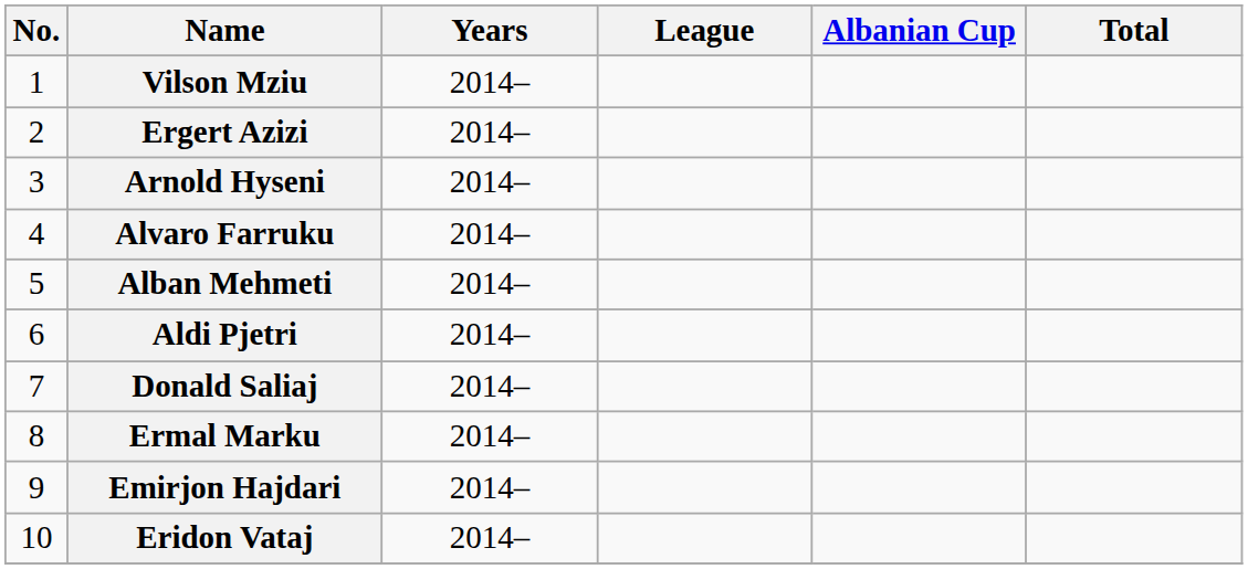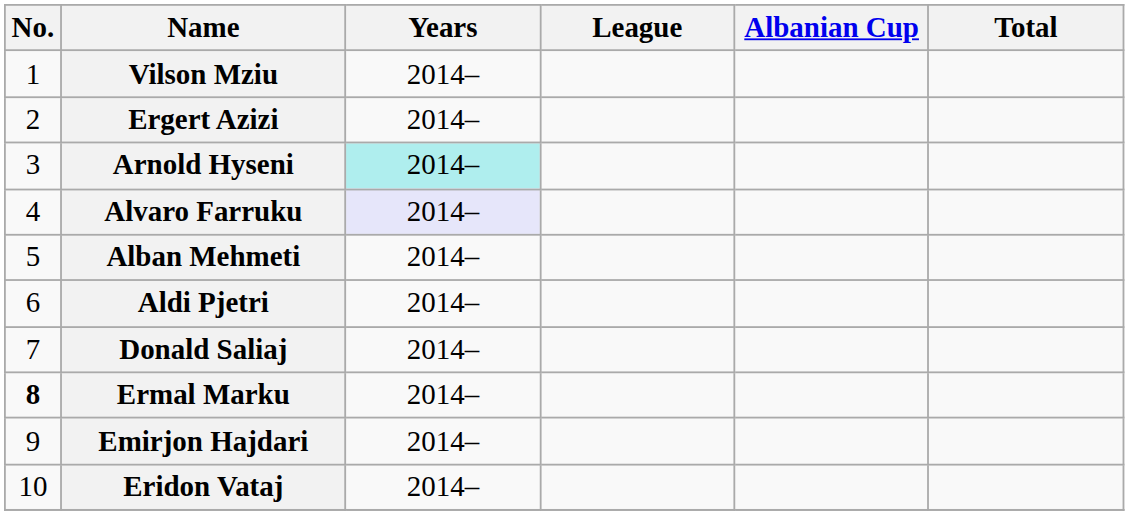Arnold Hyseni | Years: no background -> paleturquoise background
Alvaro Farruku | Years: no background -> lavender background
Ermal Marku | No.: normal -> bold
